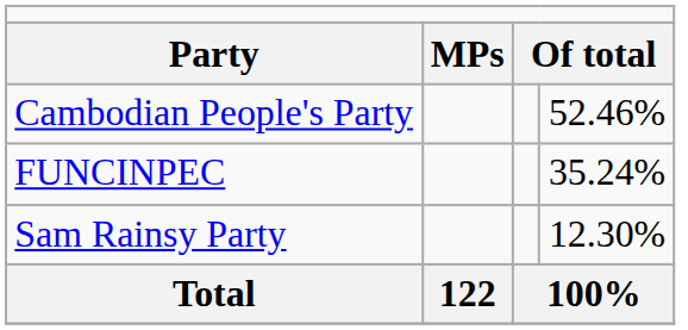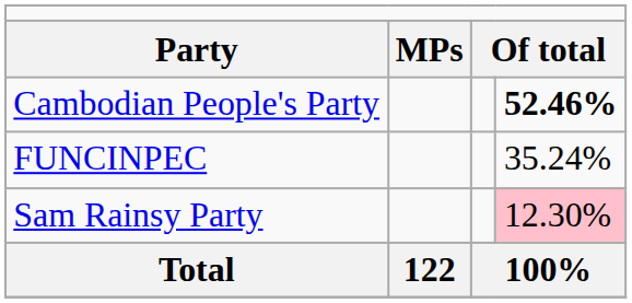Cambodian People's Party | column 4: normal -> bold
Sam Rainsy Party | column 4: no background -> pink background
